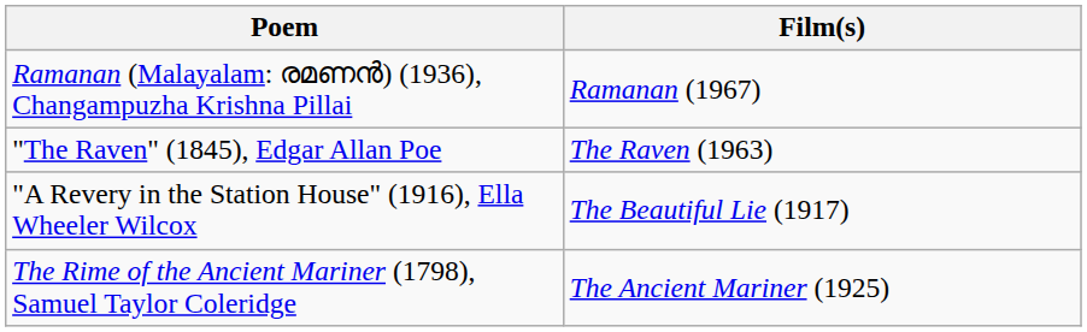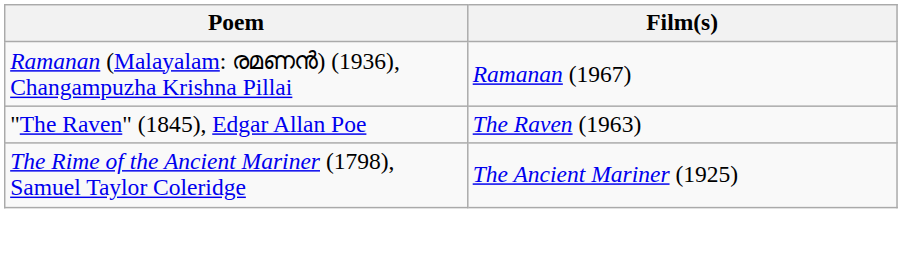- row: "A Revery in the Station House" (1916), Ella Wheeler Wilcox | The Beautiful Lie (1917)
